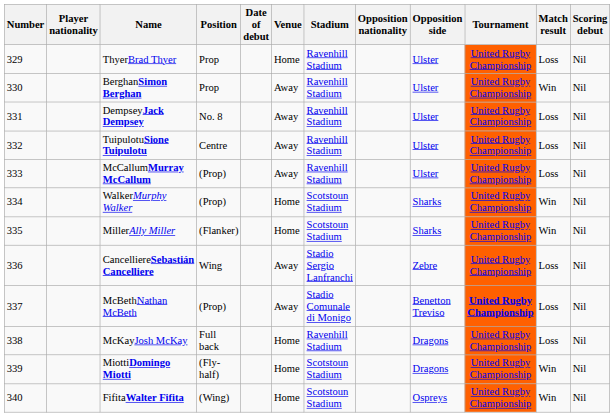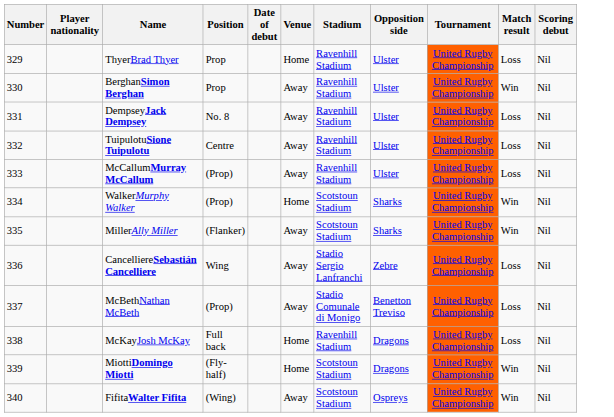- column: Opposition nationality
MillerAlly Miller | Venue: Home -> Away
McBethNathan McBeth | Tournament: bold -> normal
FifitaWalter Fifita | Venue: Home -> Away
